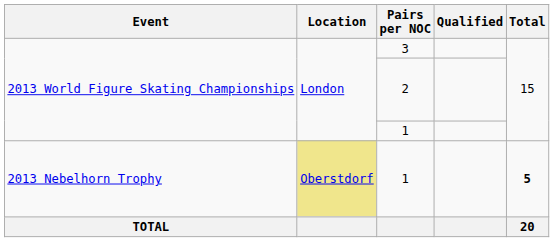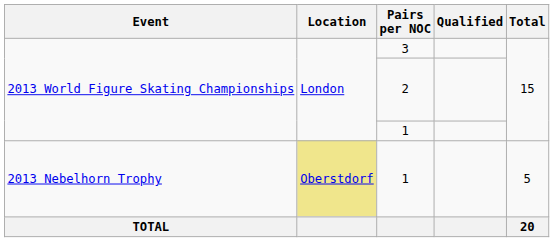2013 Nebelhorn Trophy / 1 | Total: bold -> normal
